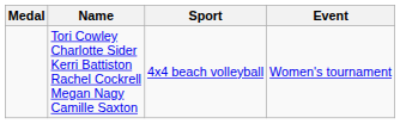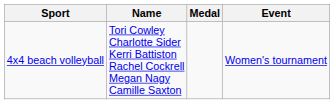columns swapped: Medal <-> Sport
